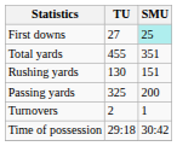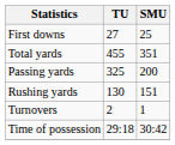First downs | SMU: paleturquoise background -> no background
rows swapped: Rushing yards <-> Passing yards
